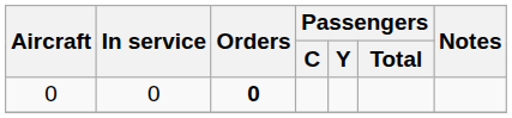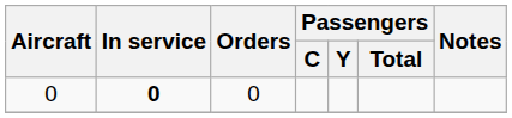row 3 | In service: normal -> bold
row 3 | Orders: bold -> normal
